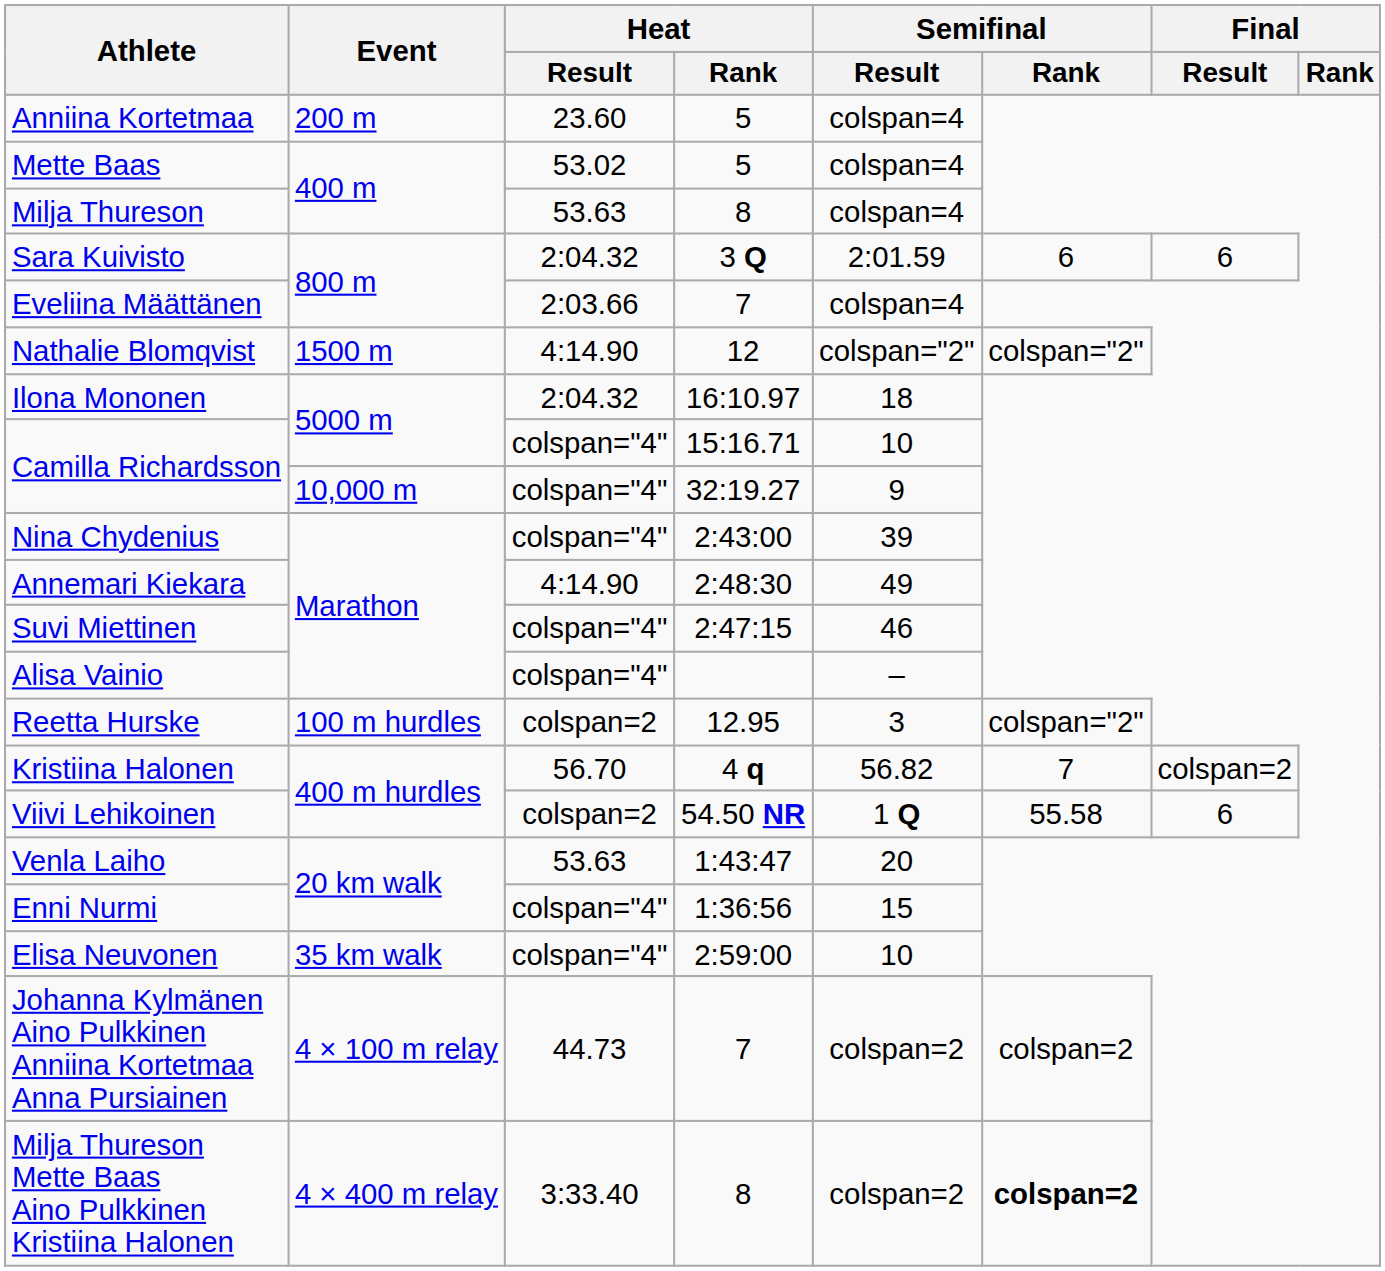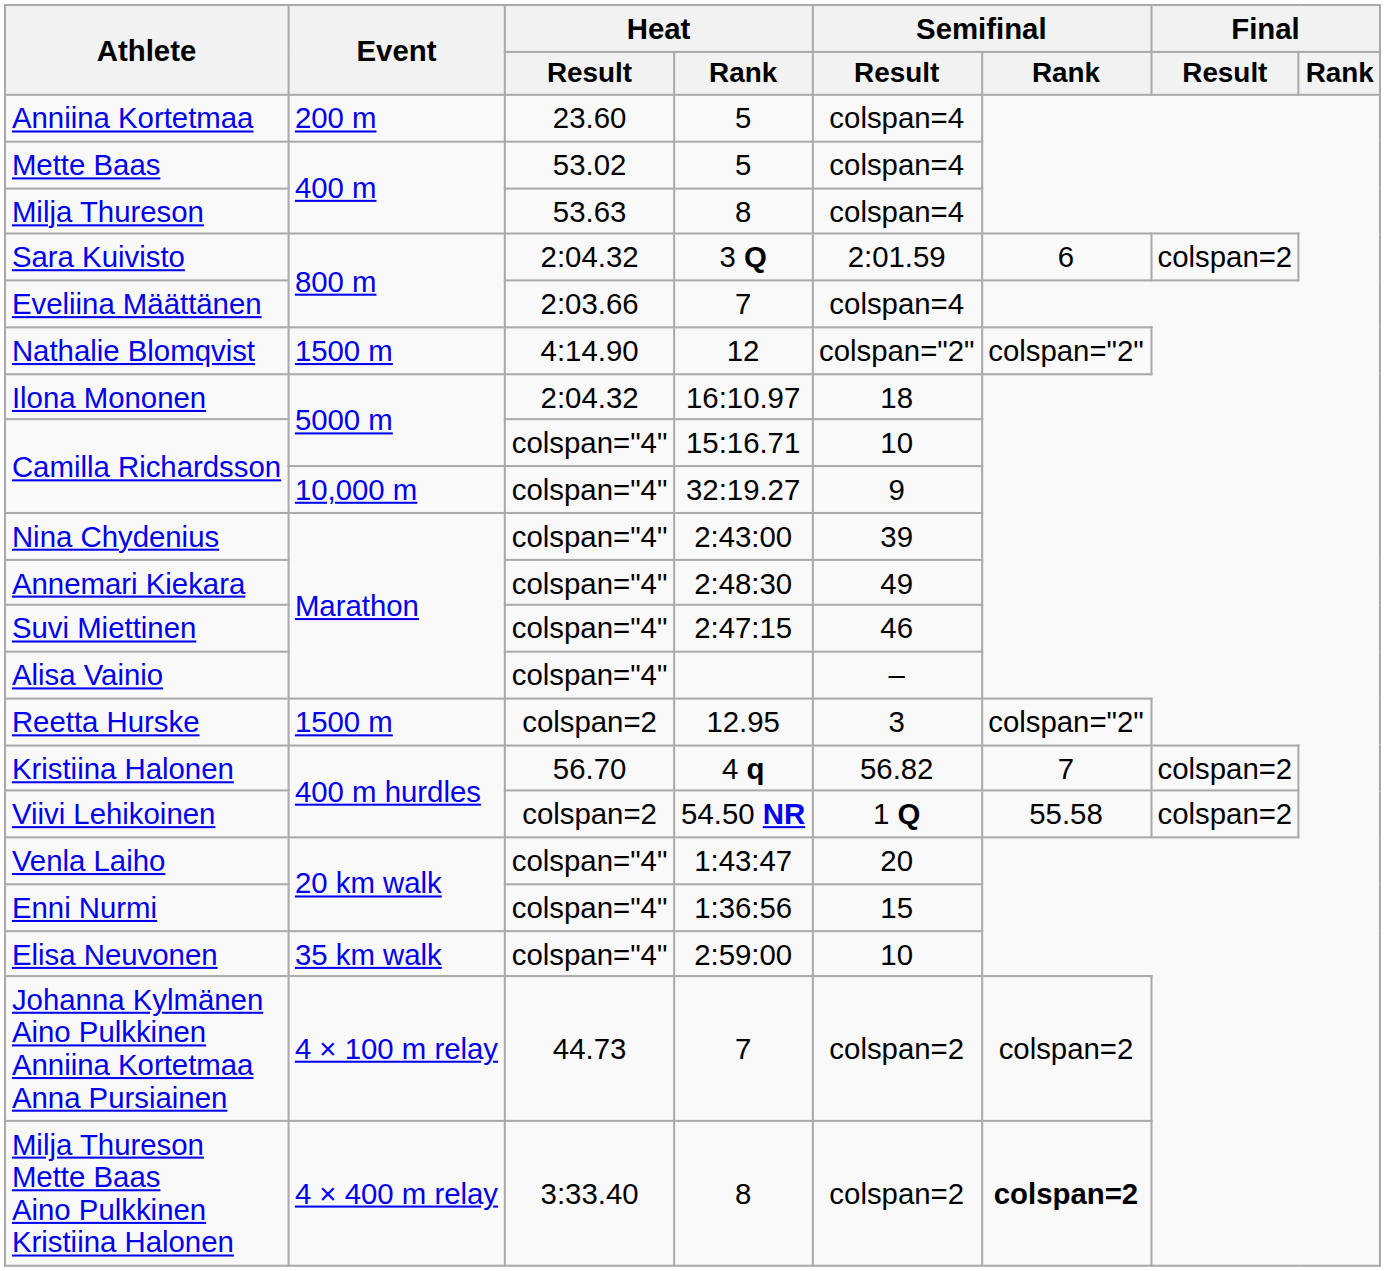Sara Kuivisto | Final / Result: 6 -> colspan=2
Annemari Kiekara | Heat / Result: 4:14.90 -> colspan="4"
Reetta Hurske | Event: 100 m hurdles -> 1500 m
Viivi Lehikoinen | Final / Result: 6 -> colspan=2
Venla Laiho | Heat / Result: 53.63 -> colspan="4"
